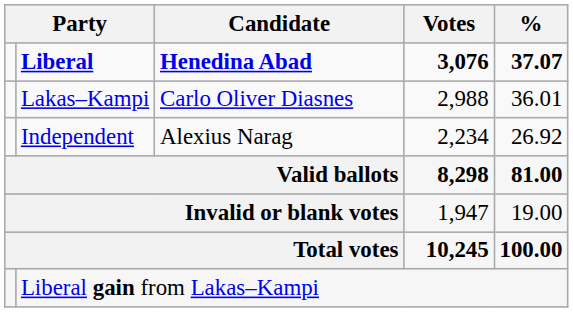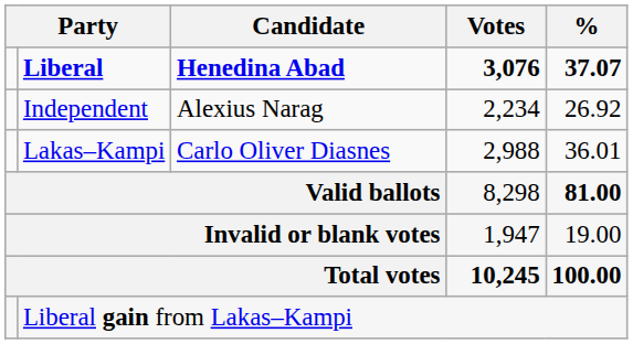rows swapped: Lakas–Kampi <-> Independent
Valid ballots | Votes: bold -> normal
